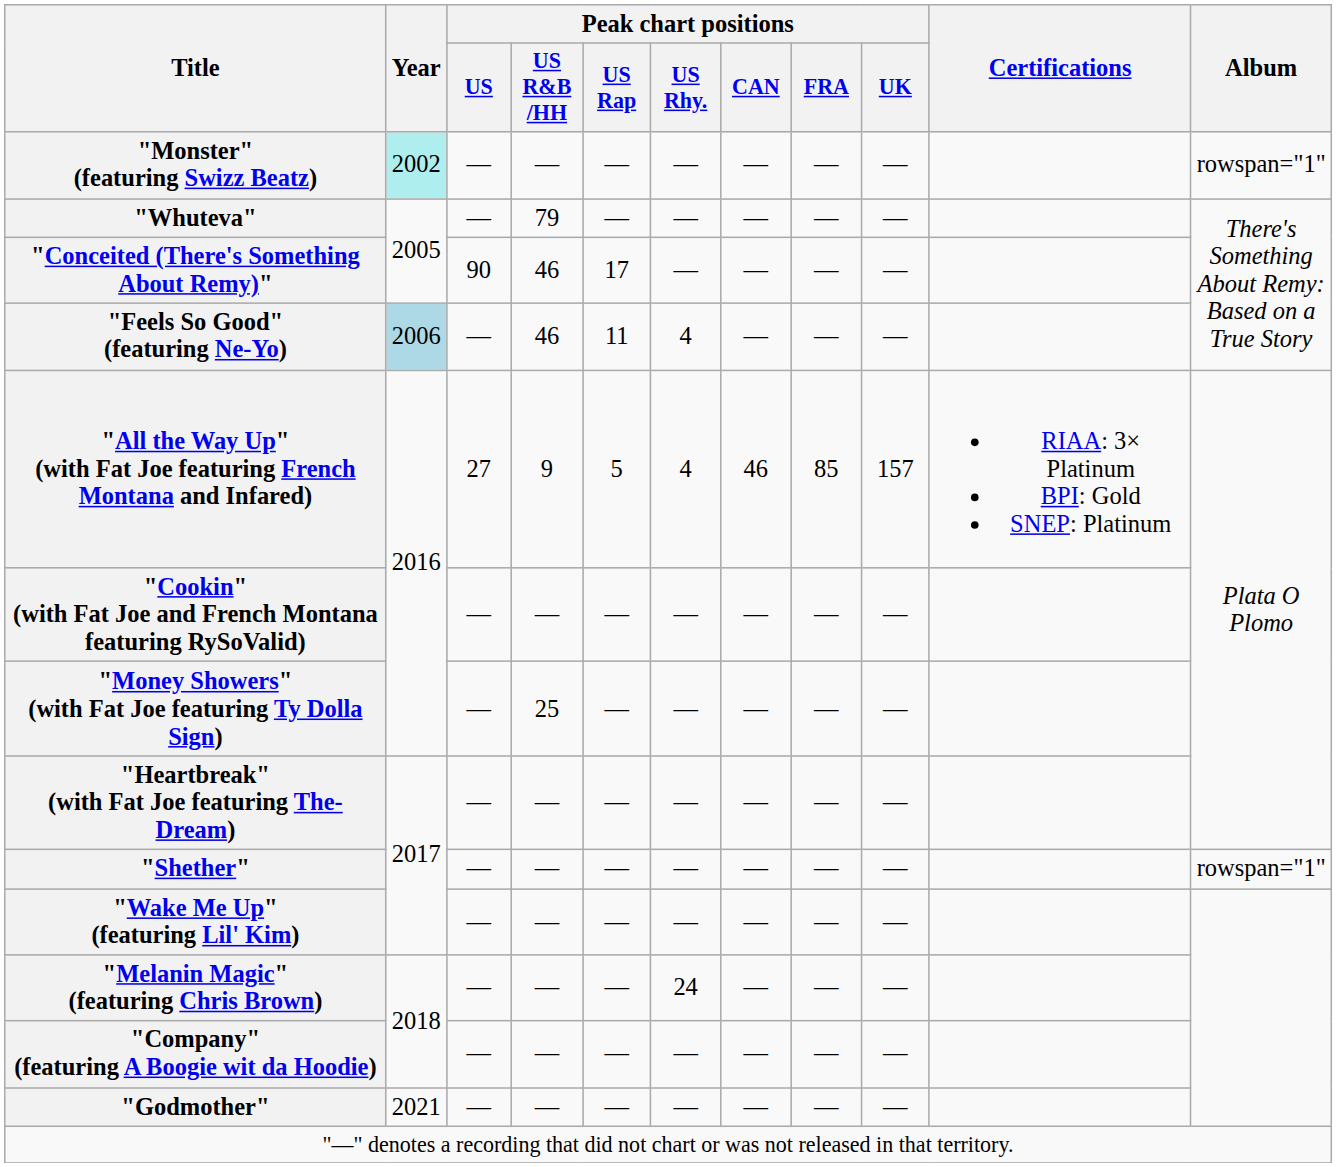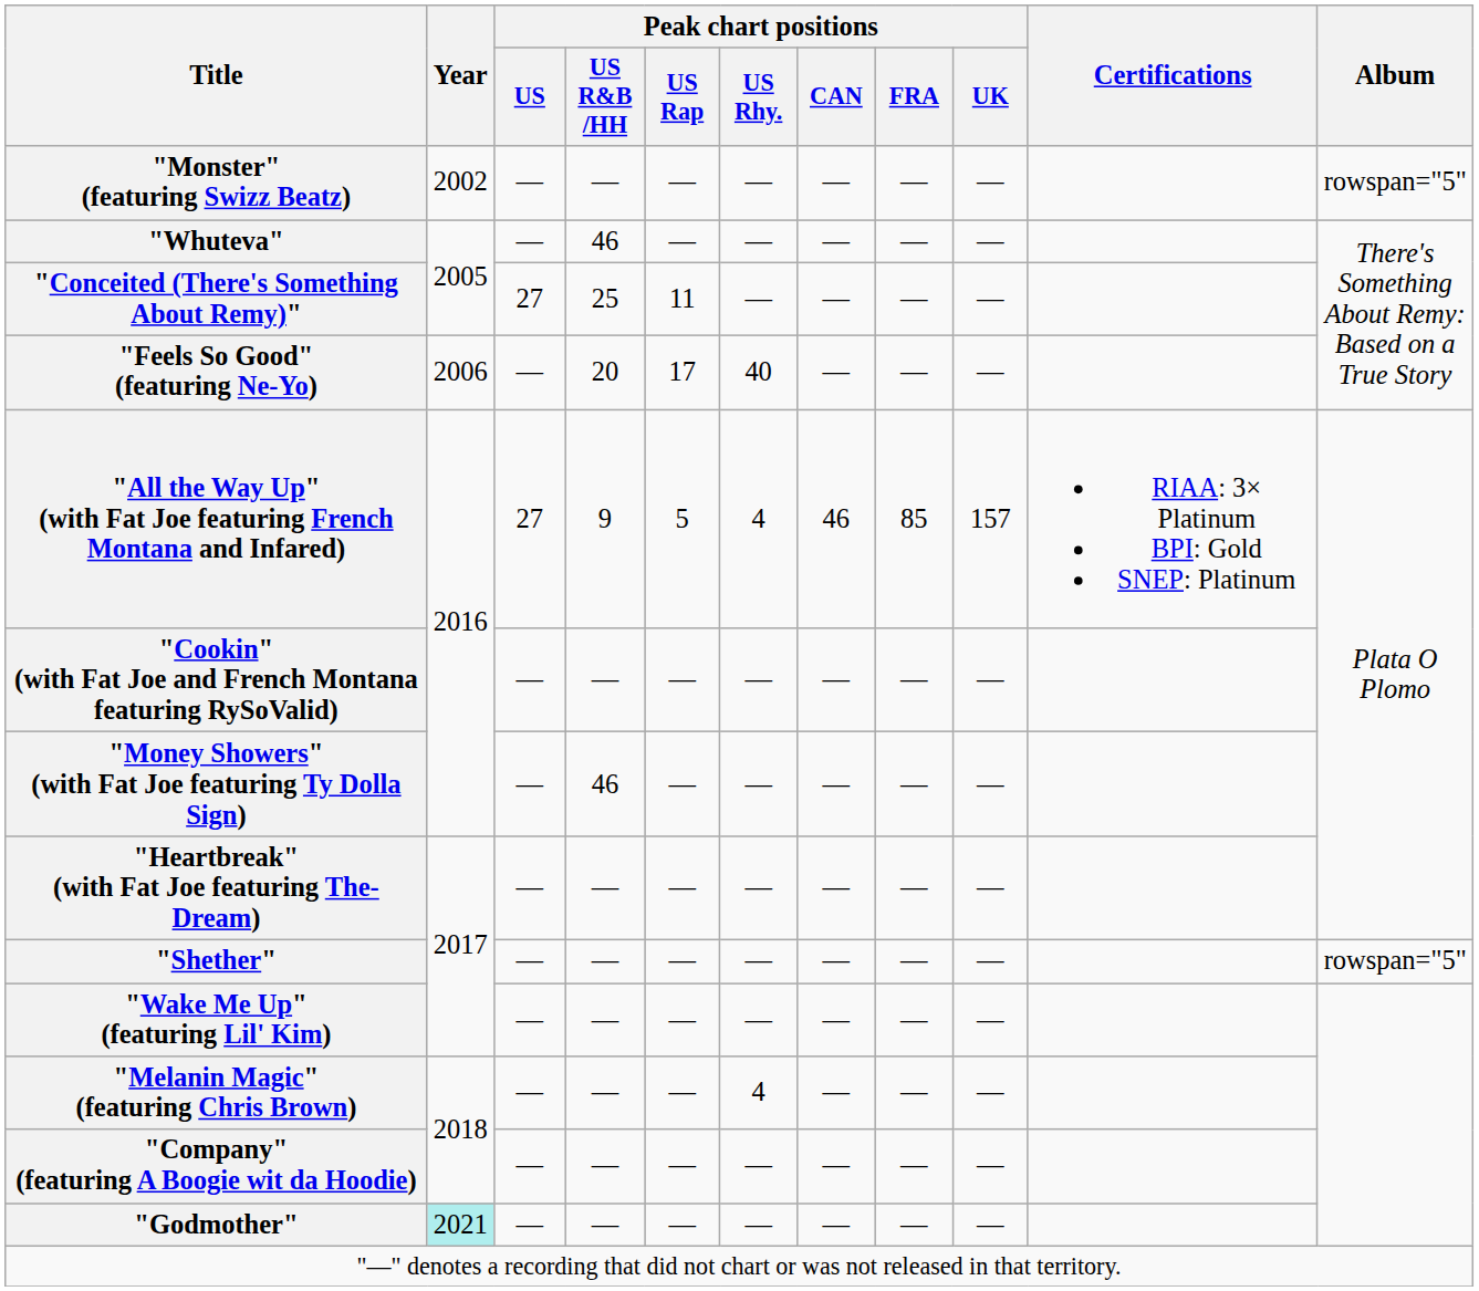"Monster" (featuring Swizz Beatz) | Year: paleturquoise background -> no background
"Monster" (featuring Swizz Beatz) | Album: rowspan="1" -> rowspan="5"
"Whuteva" | Peak chart positions / US R&B /HH: 79 -> 46
"Conceited (There's Something About Remy)" | Peak chart positions / US: 90 -> 27
"Conceited (There's Something About Remy)" | Peak chart positions / US R&B /HH: 46 -> 25
"Conceited (There's Something About Remy)" | Peak chart positions / US Rap: 17 -> 11
"Feels So Good" (featuring Ne-Yo) | Year: lightblue background -> no background
"Feels So Good" (featuring Ne-Yo) | Peak chart positions / US R&B /HH: 46 -> 20
"Feels So Good" (featuring Ne-Yo) | Peak chart positions / US Rap: 11 -> 17
"Feels So Good" (featuring Ne-Yo) | Peak chart positions / US Rhy.: 4 -> 40
"Money Showers" (with Fat Joe featuring Ty Dolla Sign) | Peak chart positions / US R&B /HH: 25 -> 46
"Shether" | Album: rowspan="1" -> rowspan="5"
"Melanin Magic" (featuring Chris Brown) | Peak chart positions / US Rhy.: 24 -> 4
"Godmother" | Year: no background -> paleturquoise background
